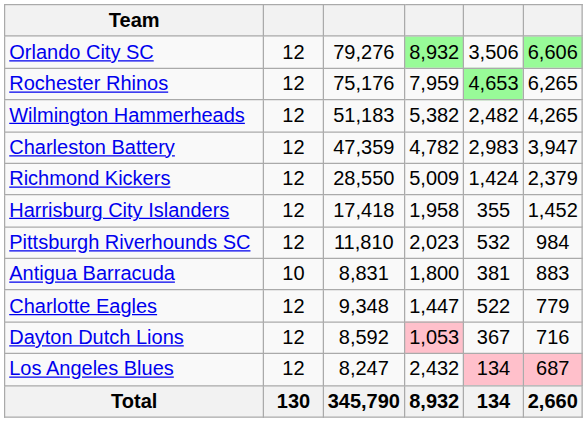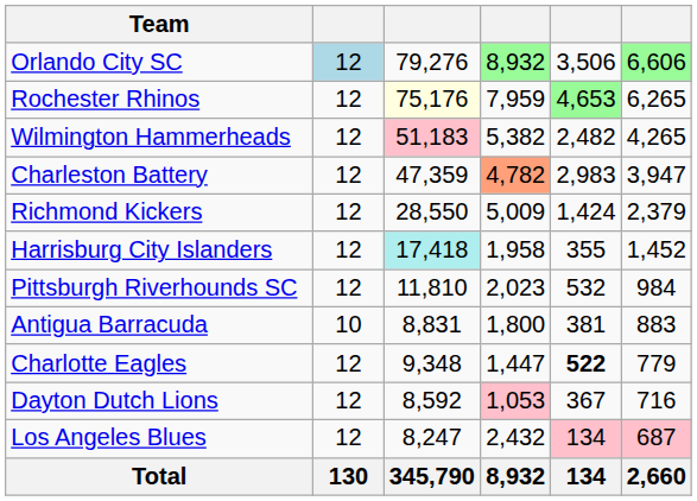Orlando City SC | column 2: no background -> lightblue background
Rochester Rhinos | column 3: no background -> lightyellow background
Wilmington Hammerheads | column 3: no background -> pink background
Charleston Battery | column 4: no background -> lightsalmon background
Harrisburg City Islanders | column 3: no background -> paleturquoise background
Charlotte Eagles | column 5: normal -> bold
